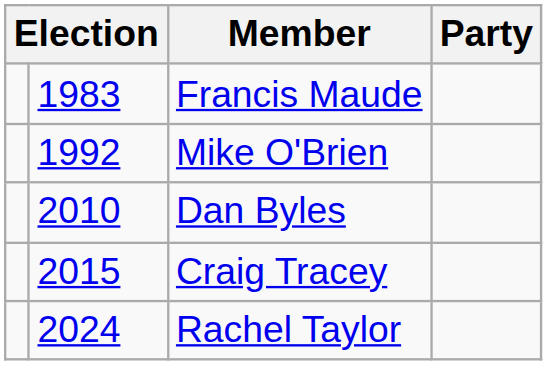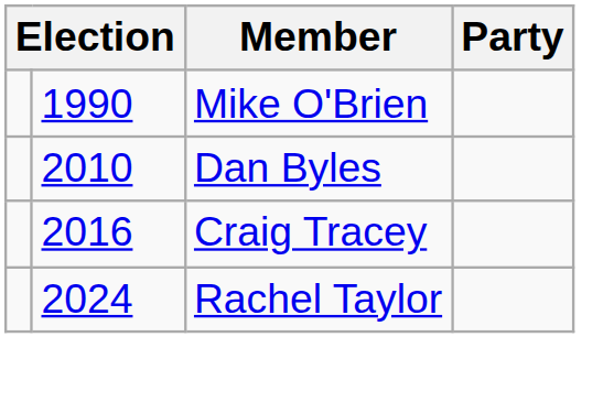- row: 1983 | Francis Maude
Mike O'Brien | column 2: 1992 -> 1990
Craig Tracey | column 2: 2015 -> 2016
